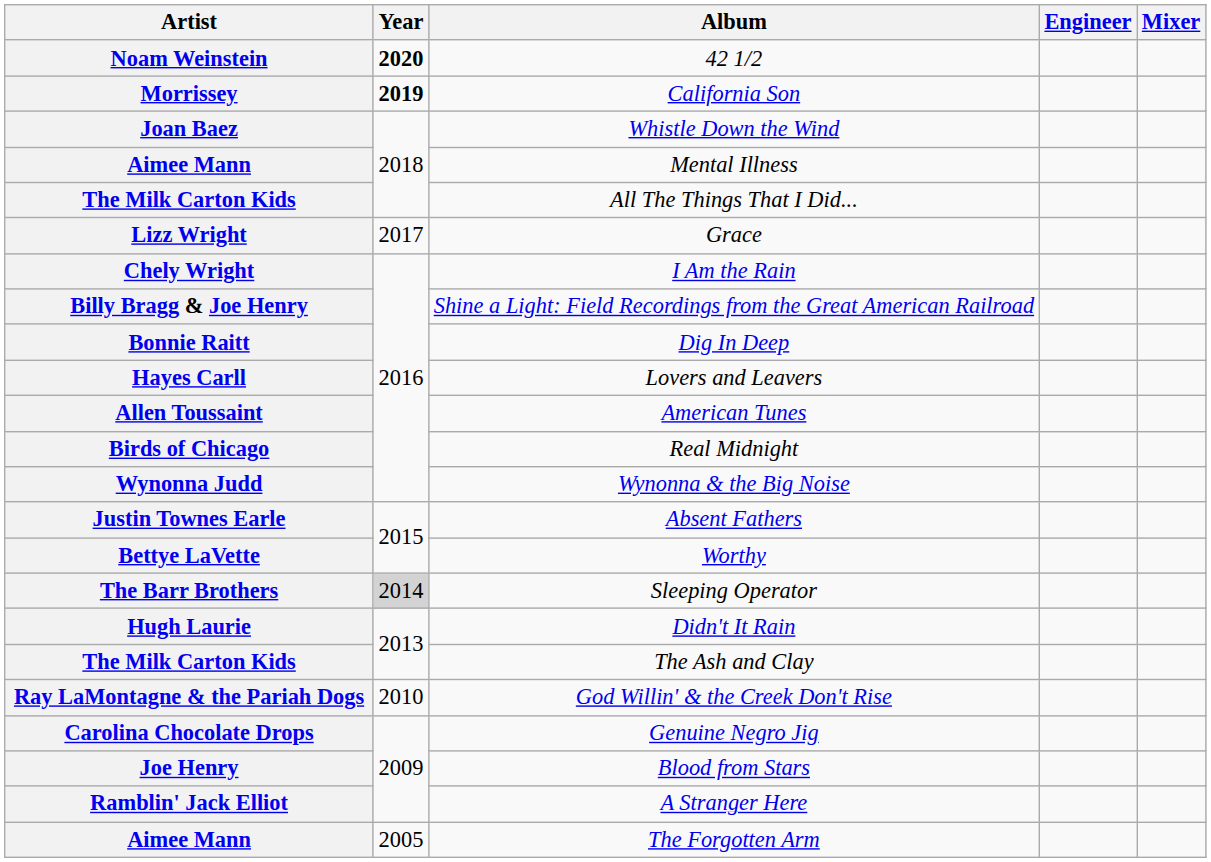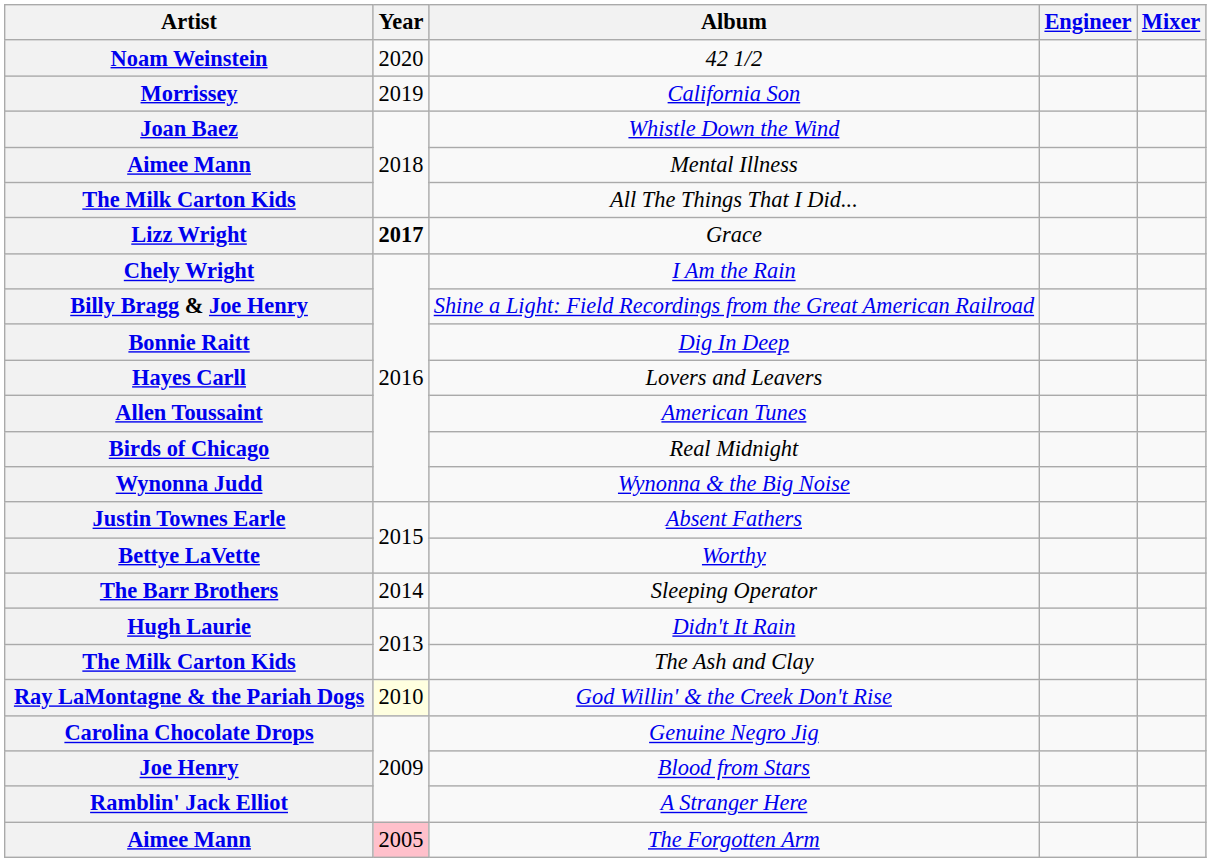Noam Weinstein | Year: bold -> normal
Morrissey | Year: bold -> normal
Lizz Wright | Year: normal -> bold
The Barr Brothers | Year: lightgrey background -> no background
Ray LaMontagne & the Pariah Dogs | Year: no background -> lightyellow background
Aimee Mann / The Forgotten Arm | Year: no background -> pink background
